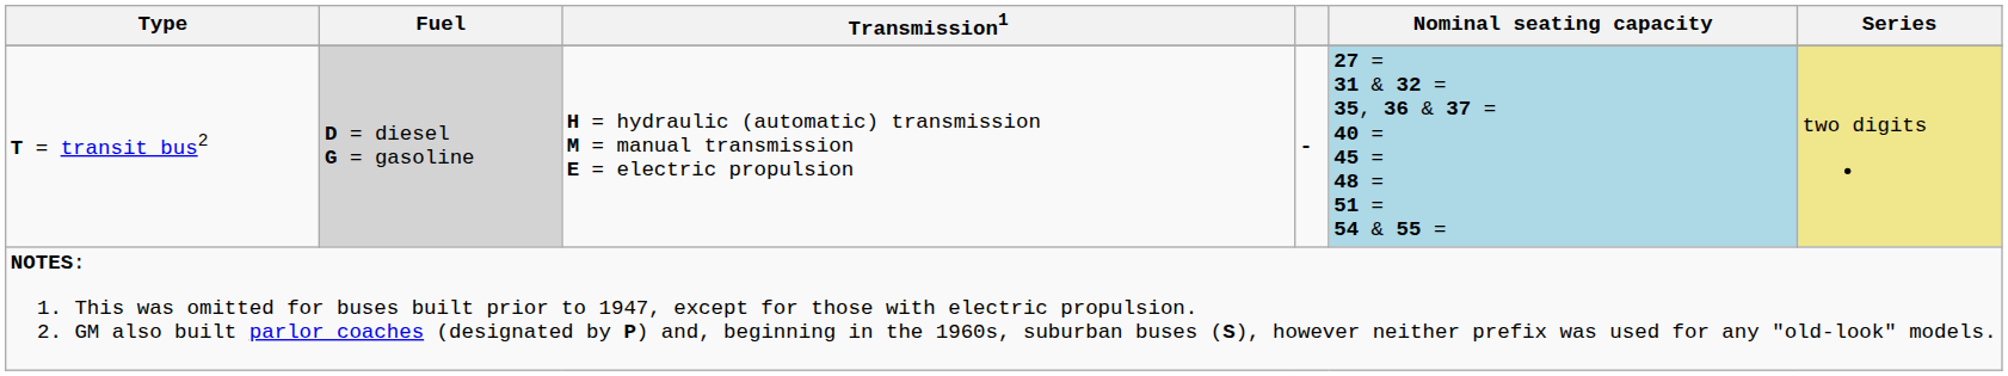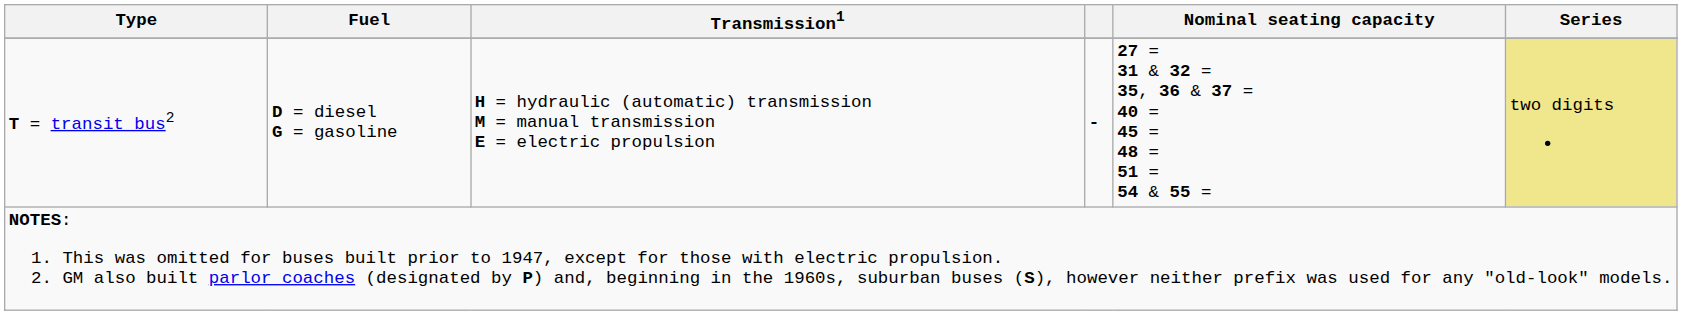T = transit bus2 | Fuel: lightgrey background -> no background
T = transit bus2 | Nominal seating capacity: lightblue background -> no background
